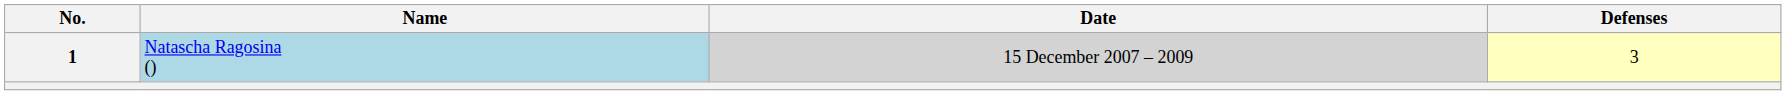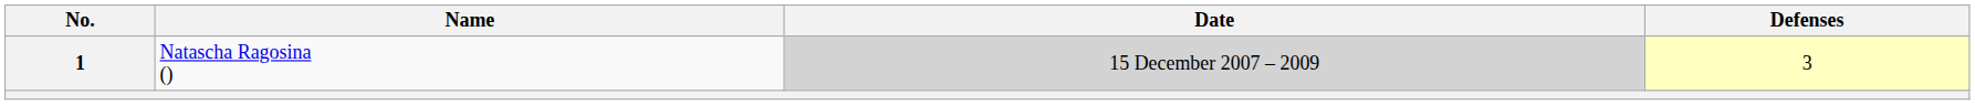1 | Name: lightblue background -> no background
